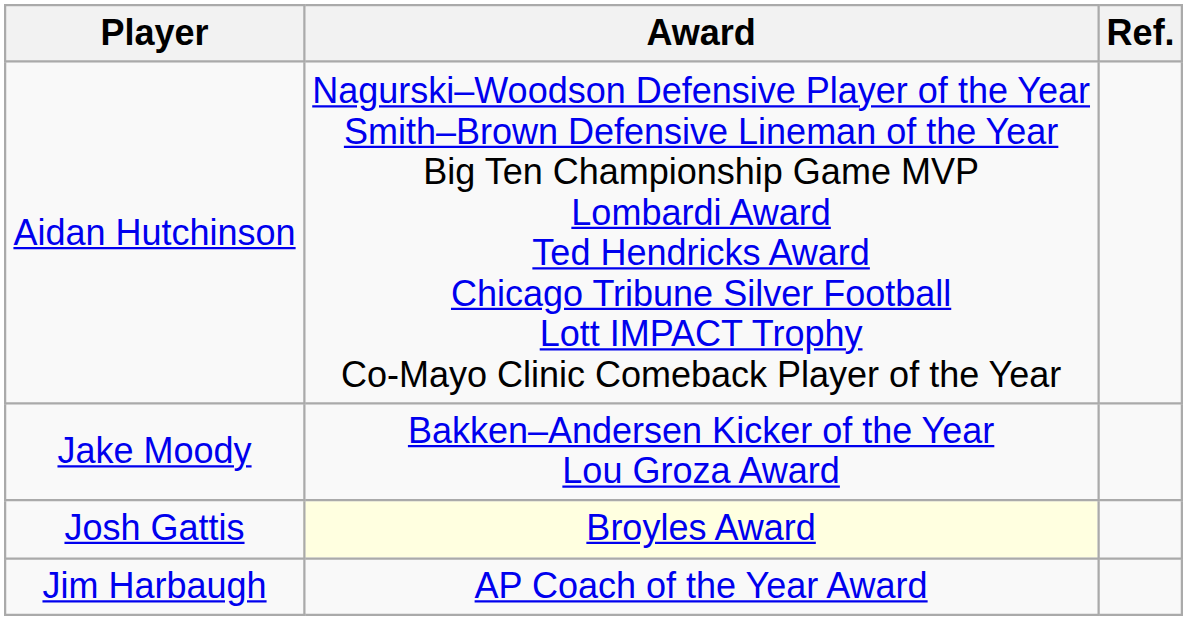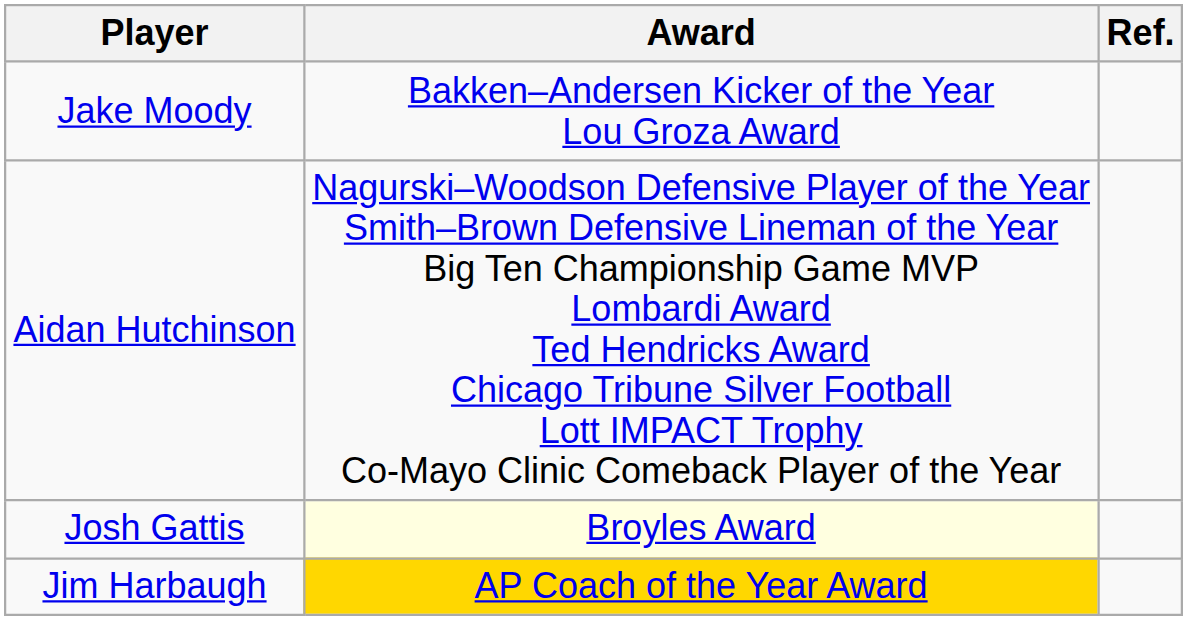rows swapped: Aidan Hutchinson <-> Jake Moody
Jim Harbaugh | Award: no background -> gold background
